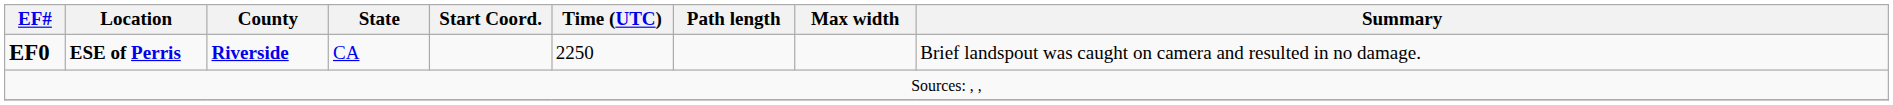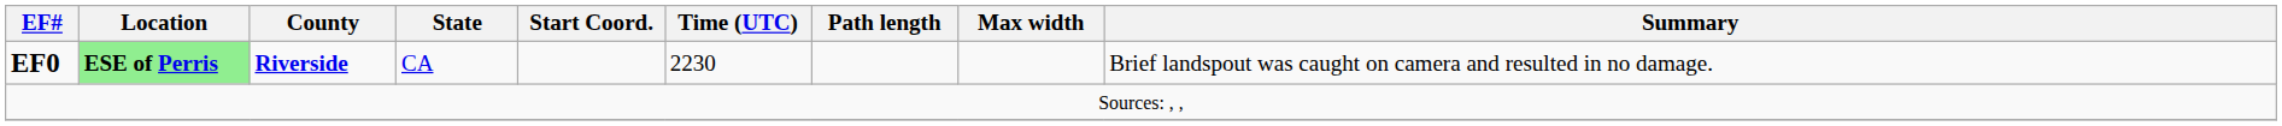EF0 | Location: no background -> lightgreen background
EF0 | Time (UTC): 2250 -> 2230
